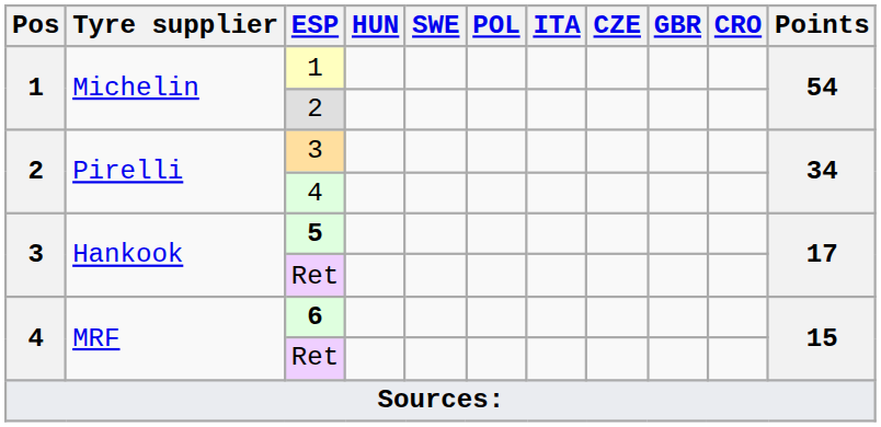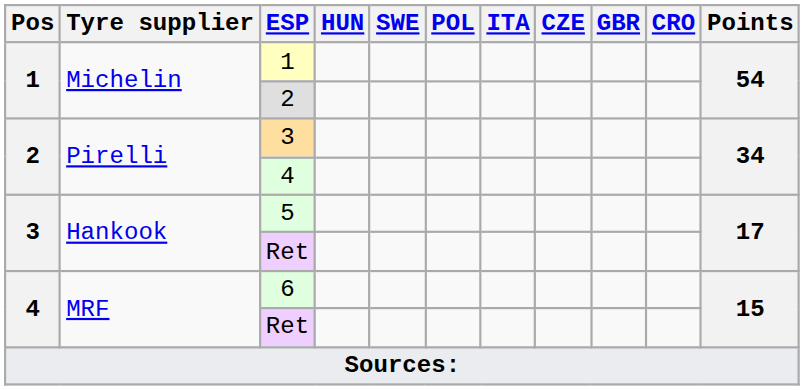5 | ESP: bold -> normal
6 | ESP: bold -> normal
